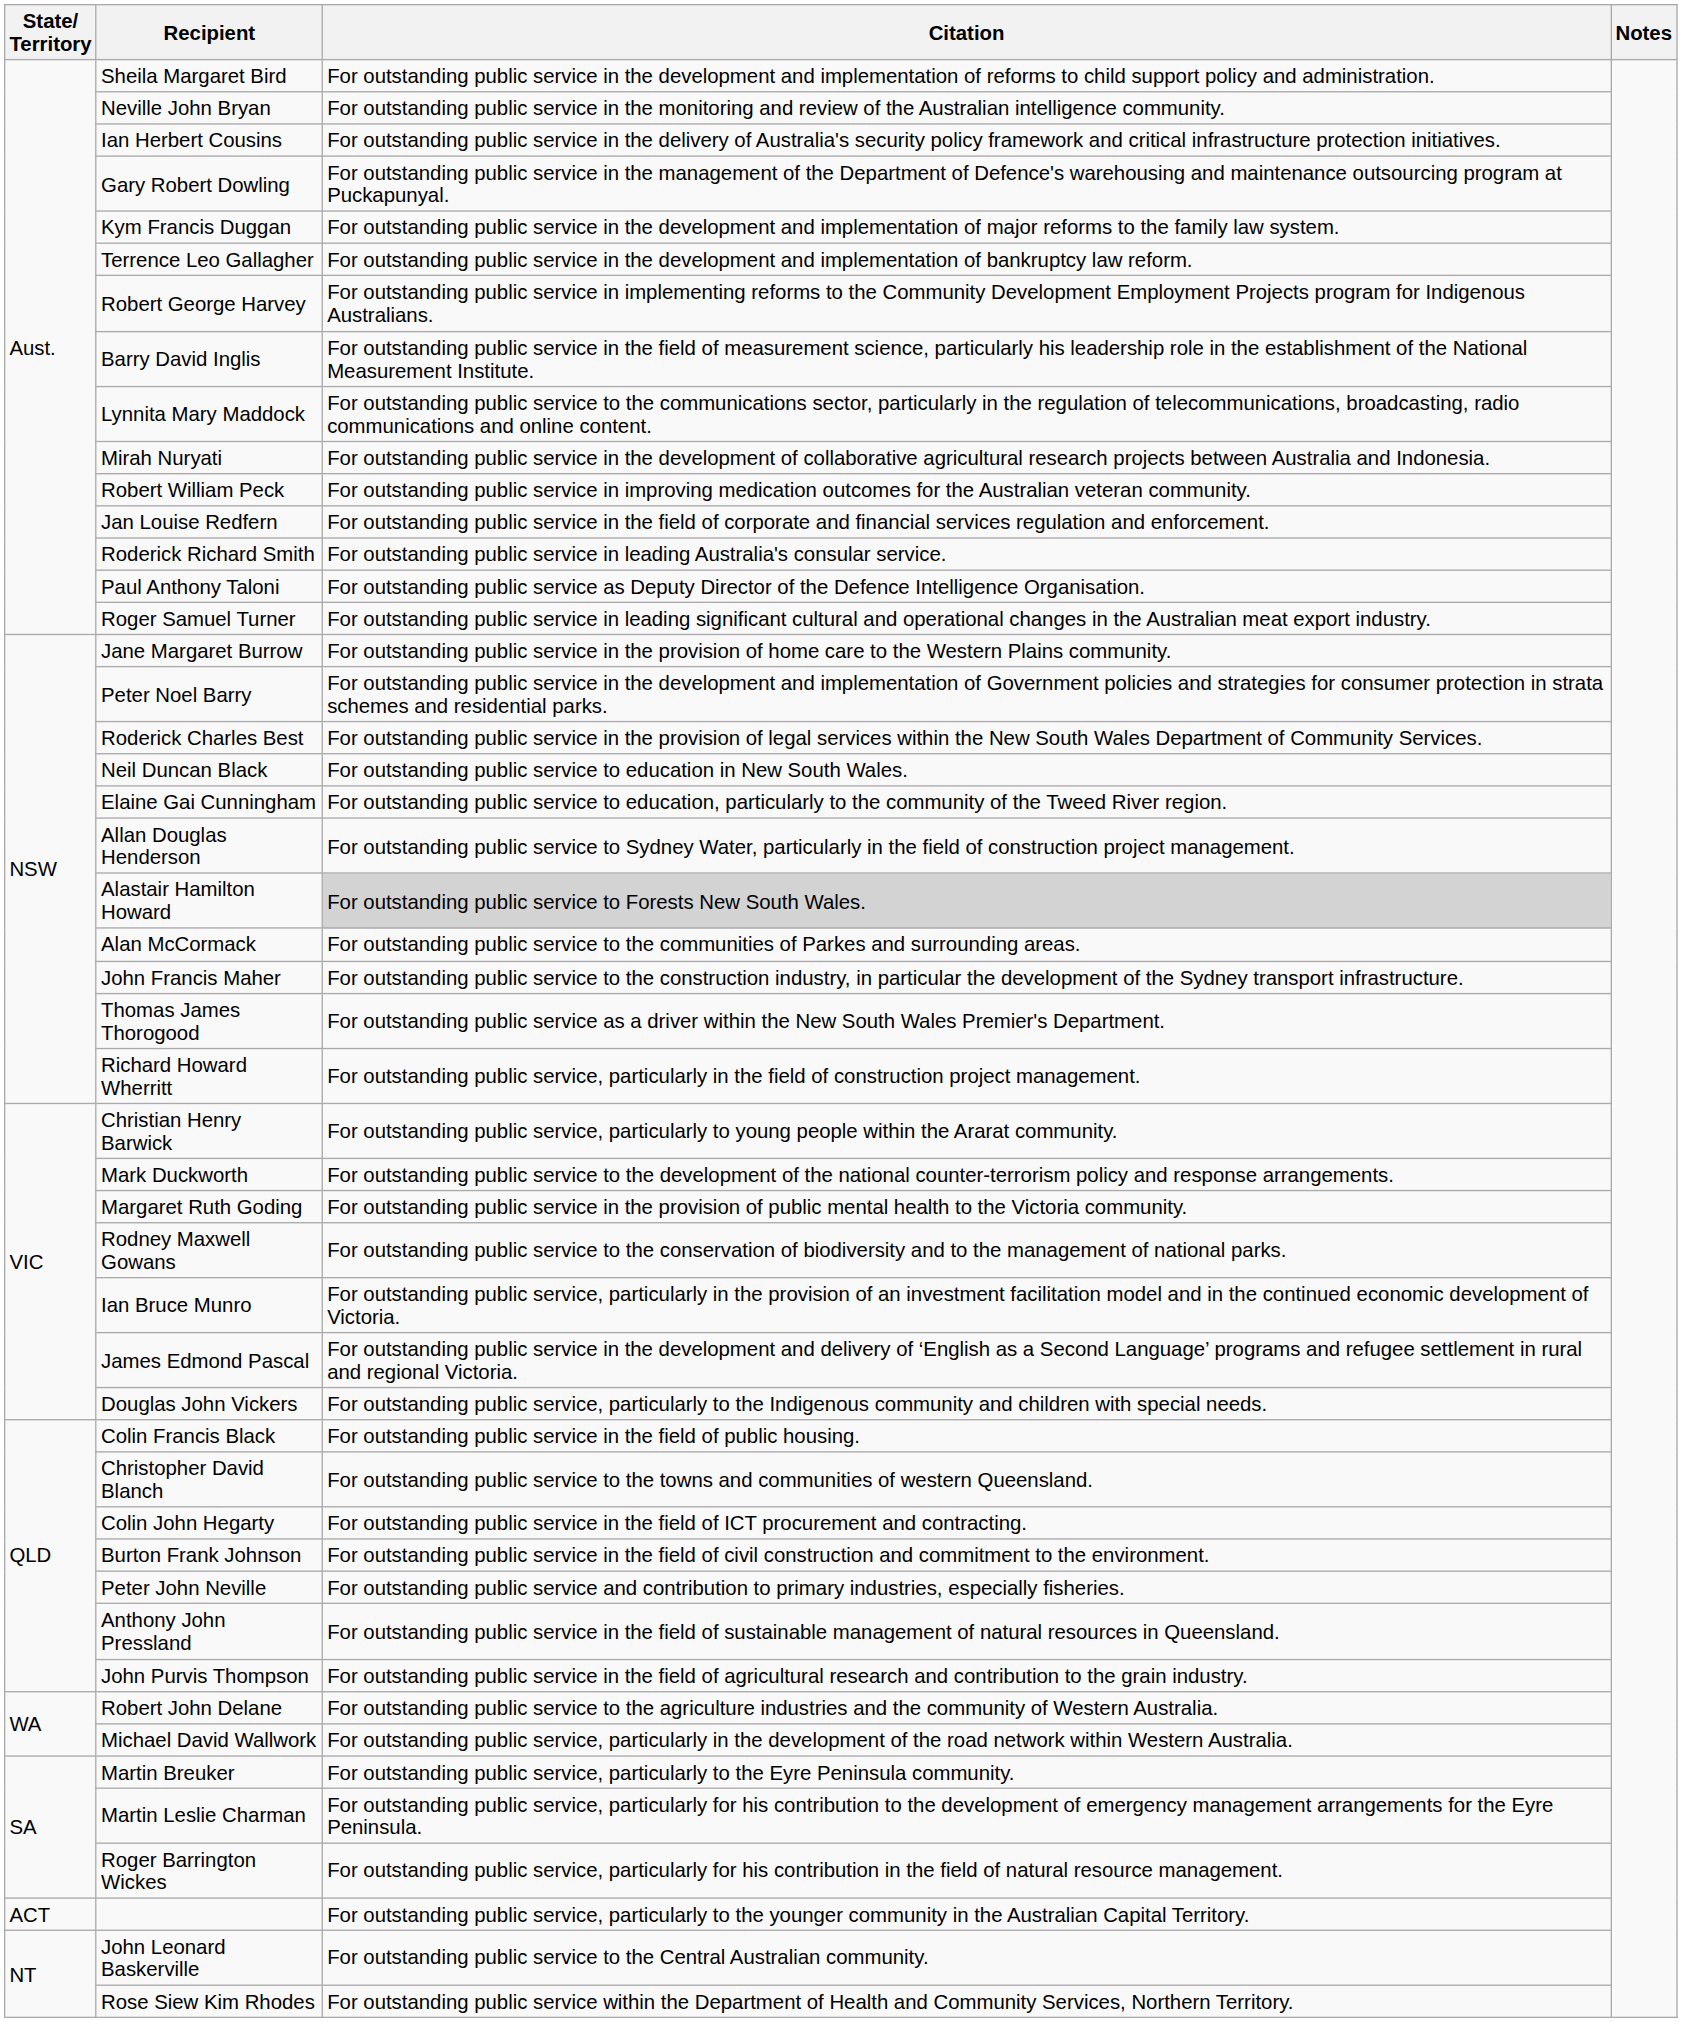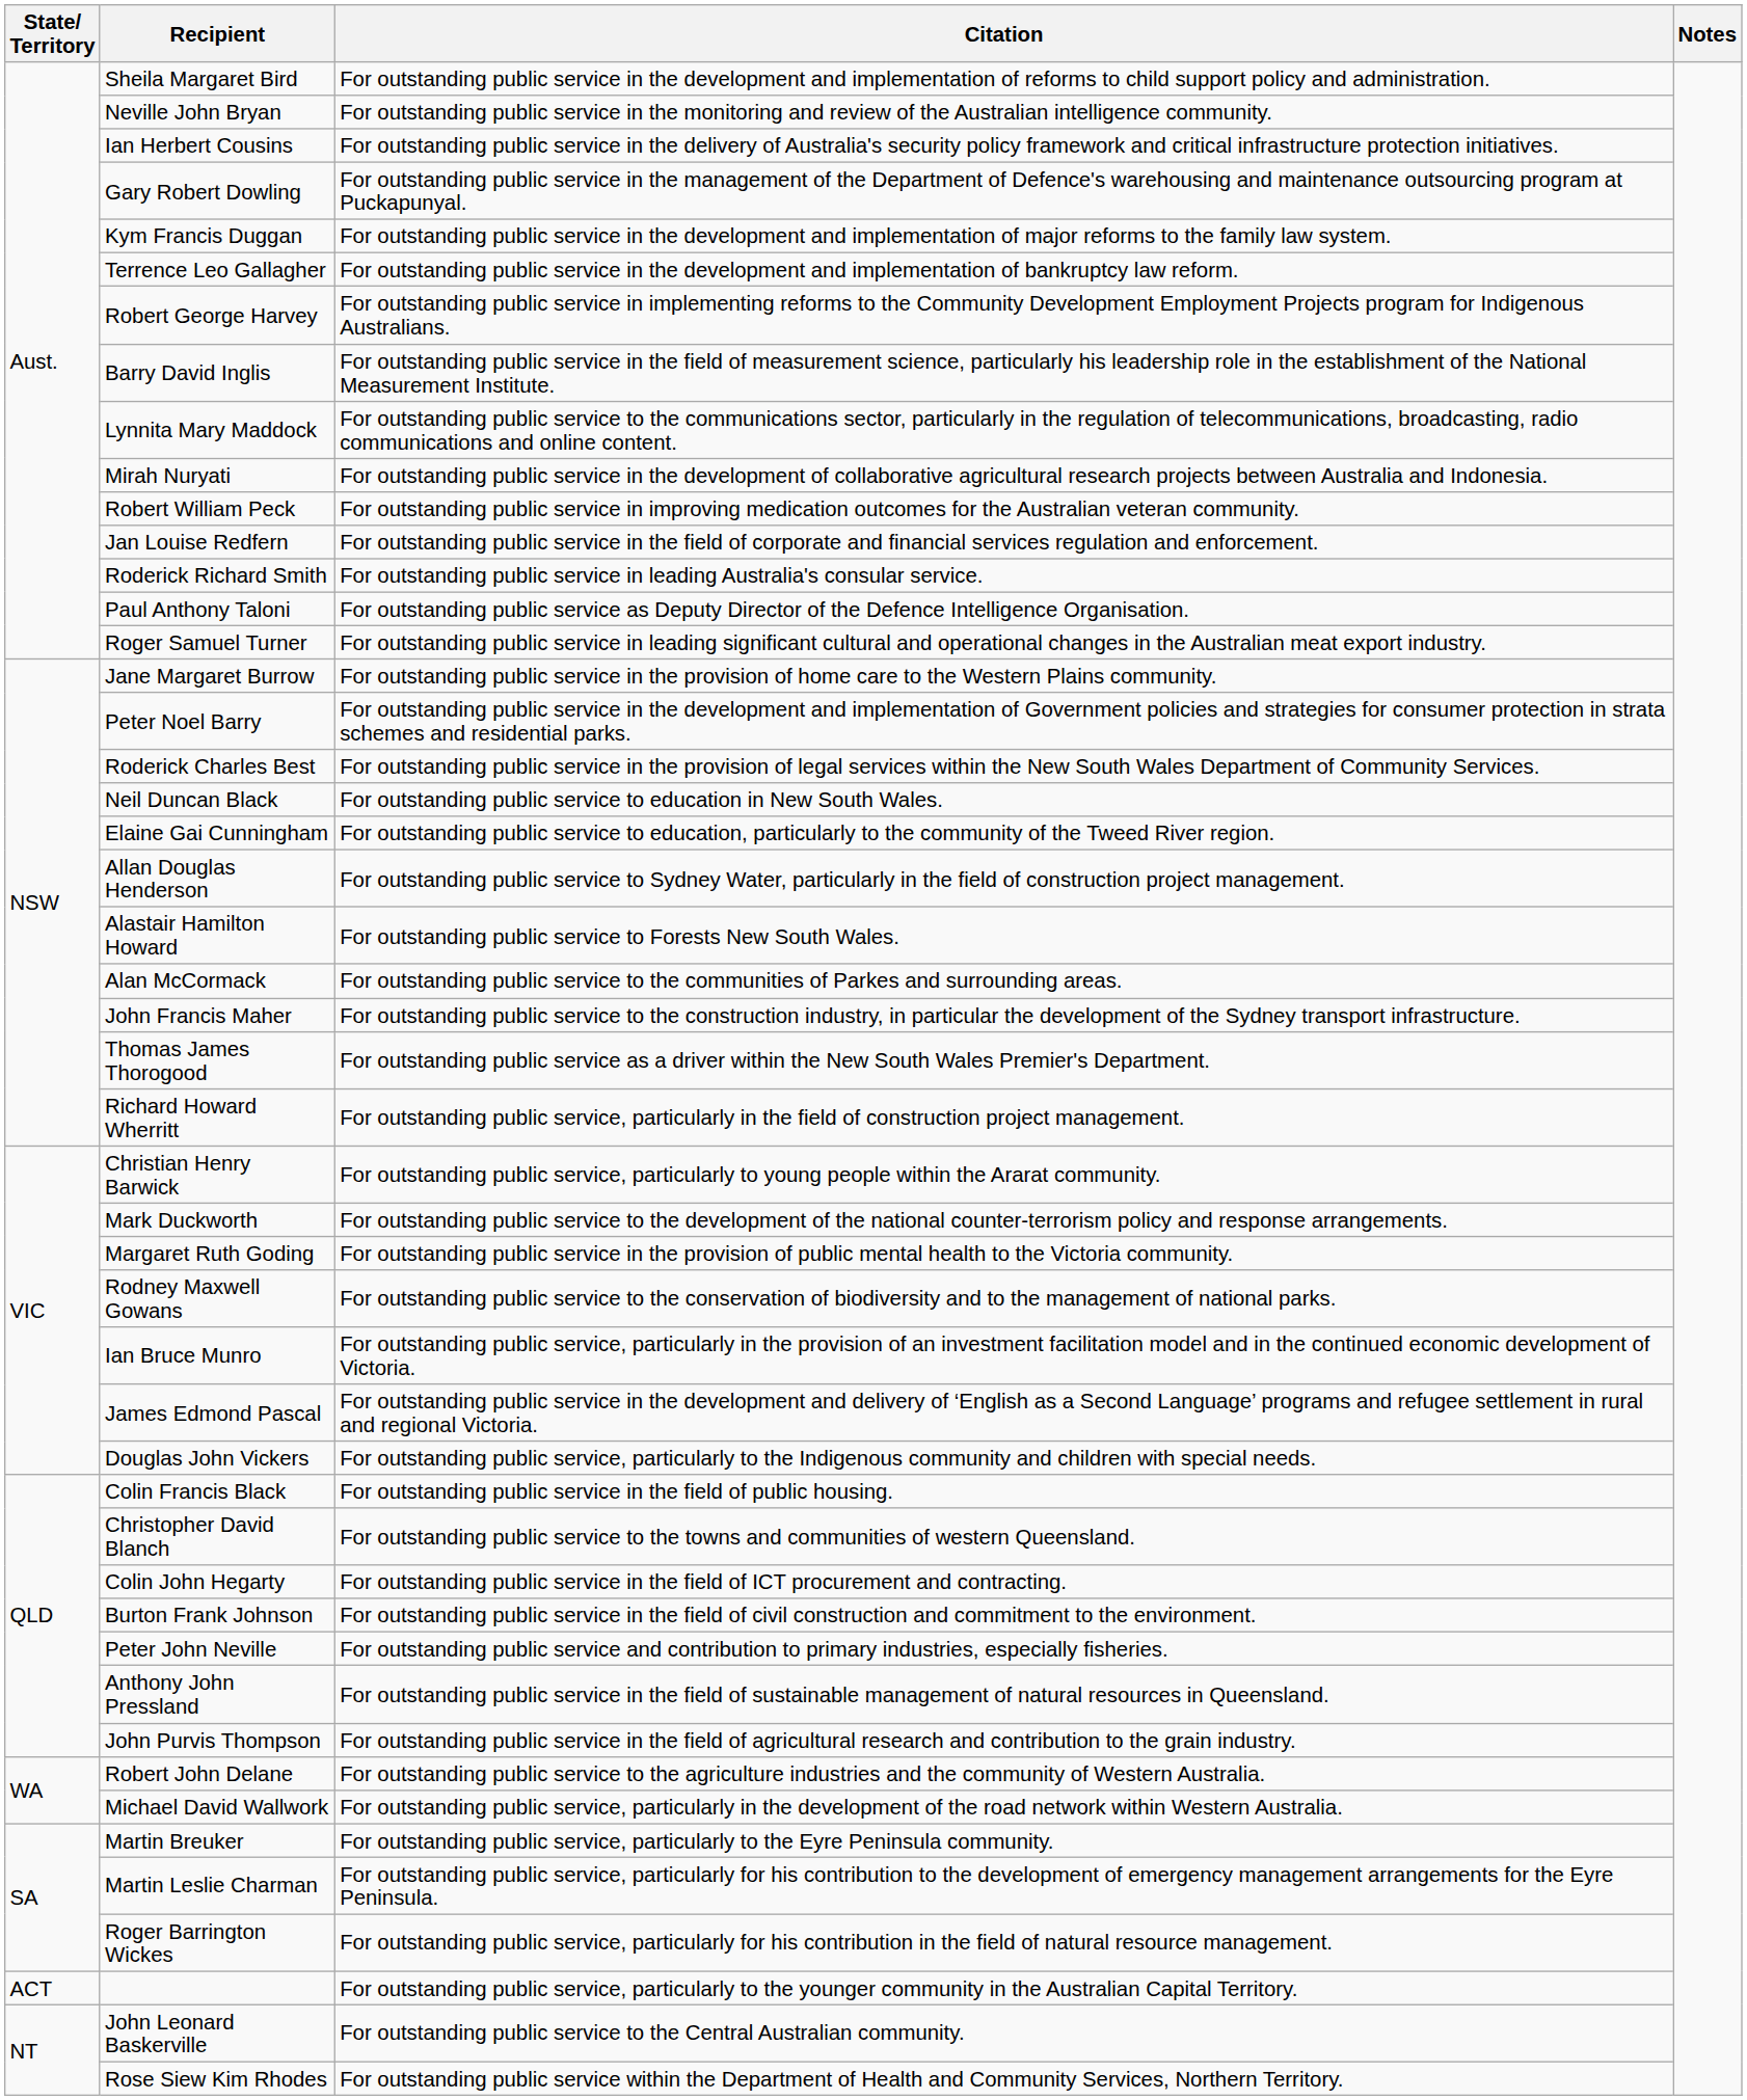Alastair Hamilton Howard | Citation: lightgrey background -> no background
